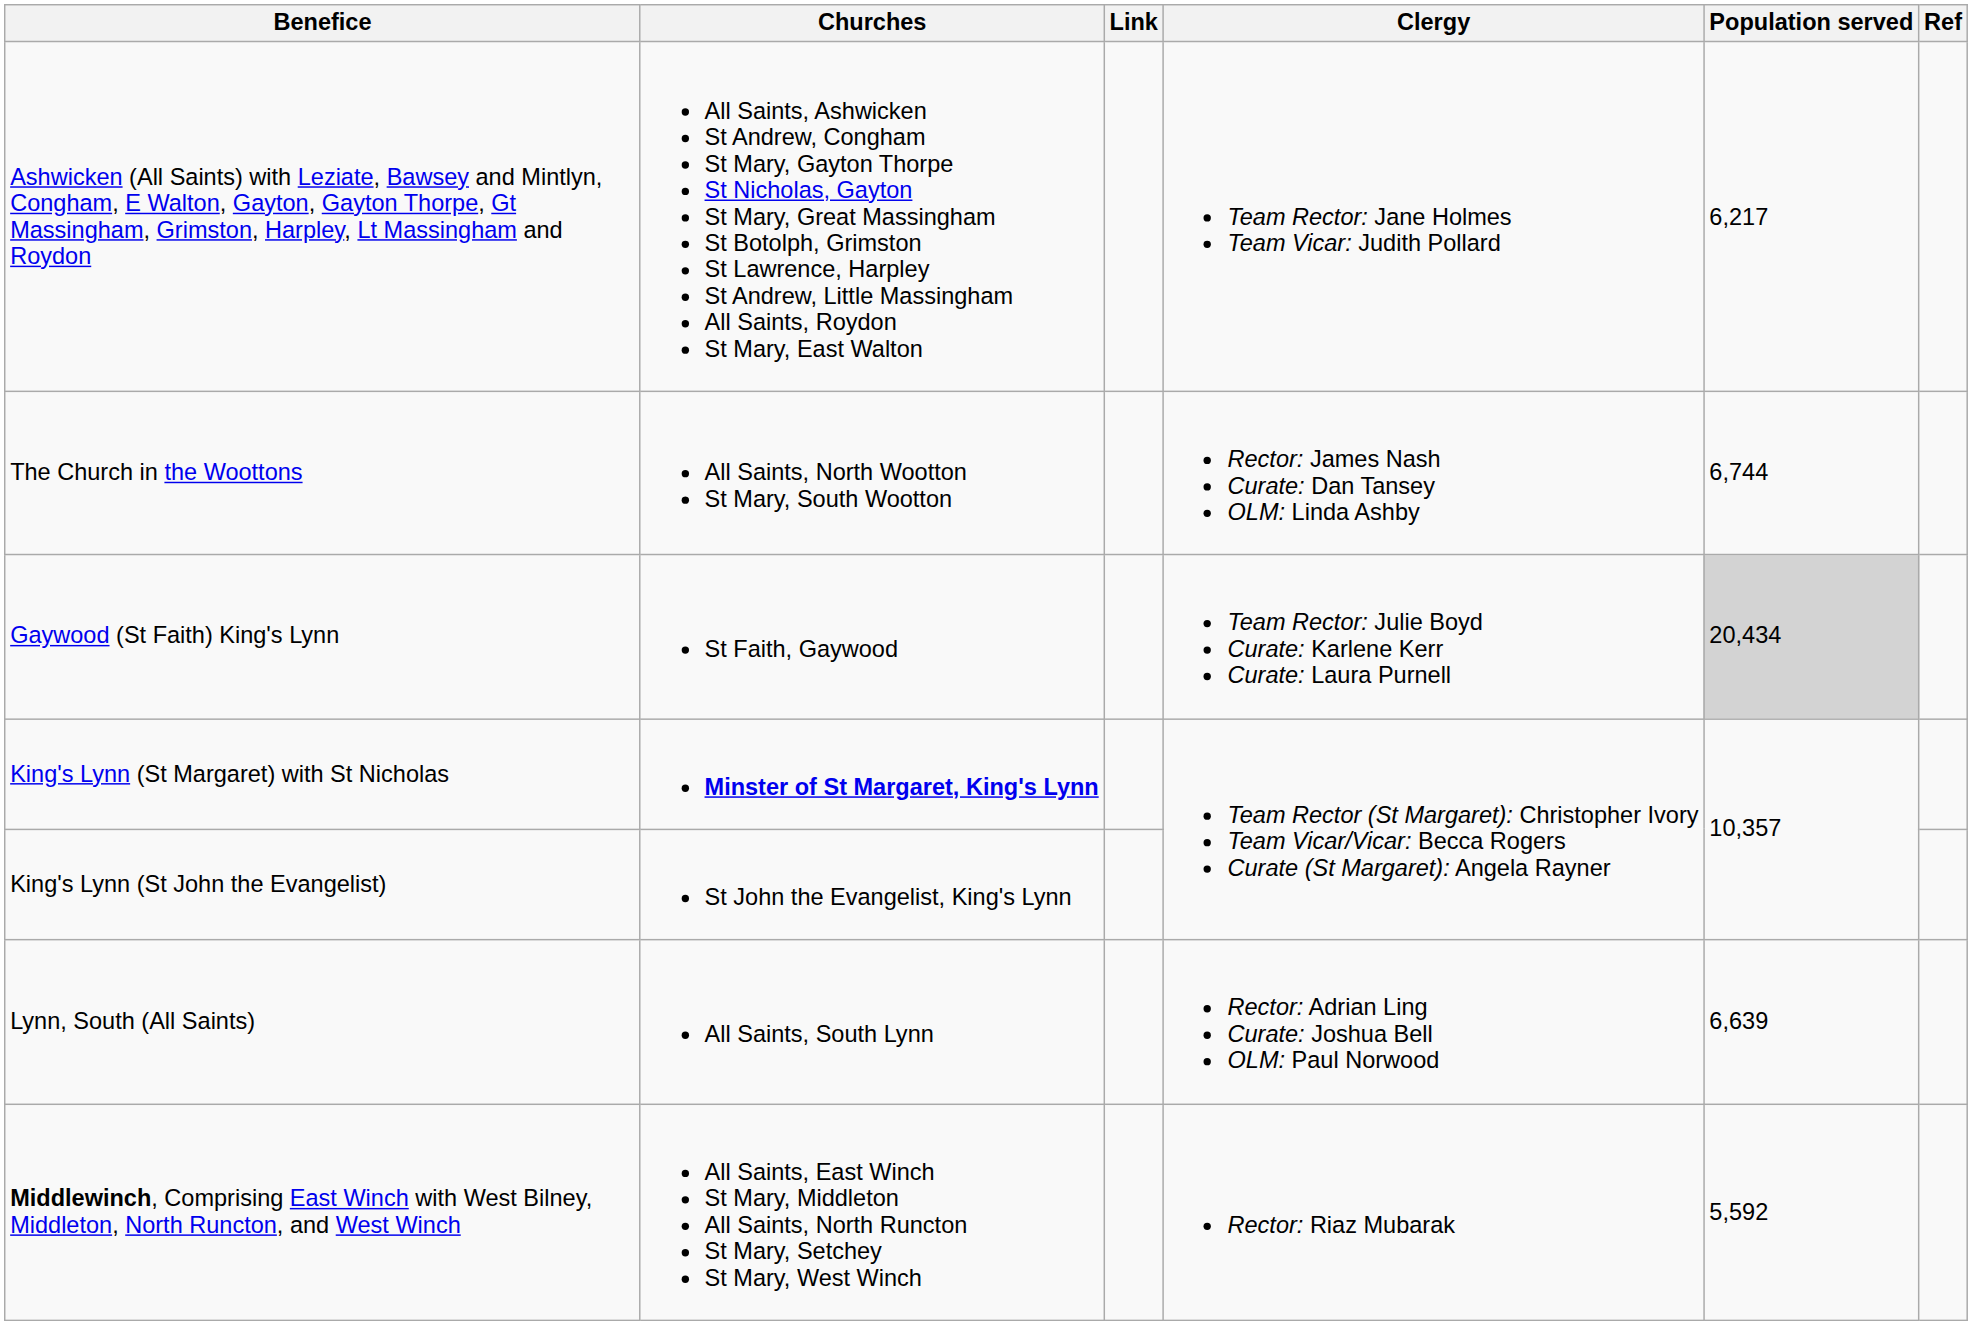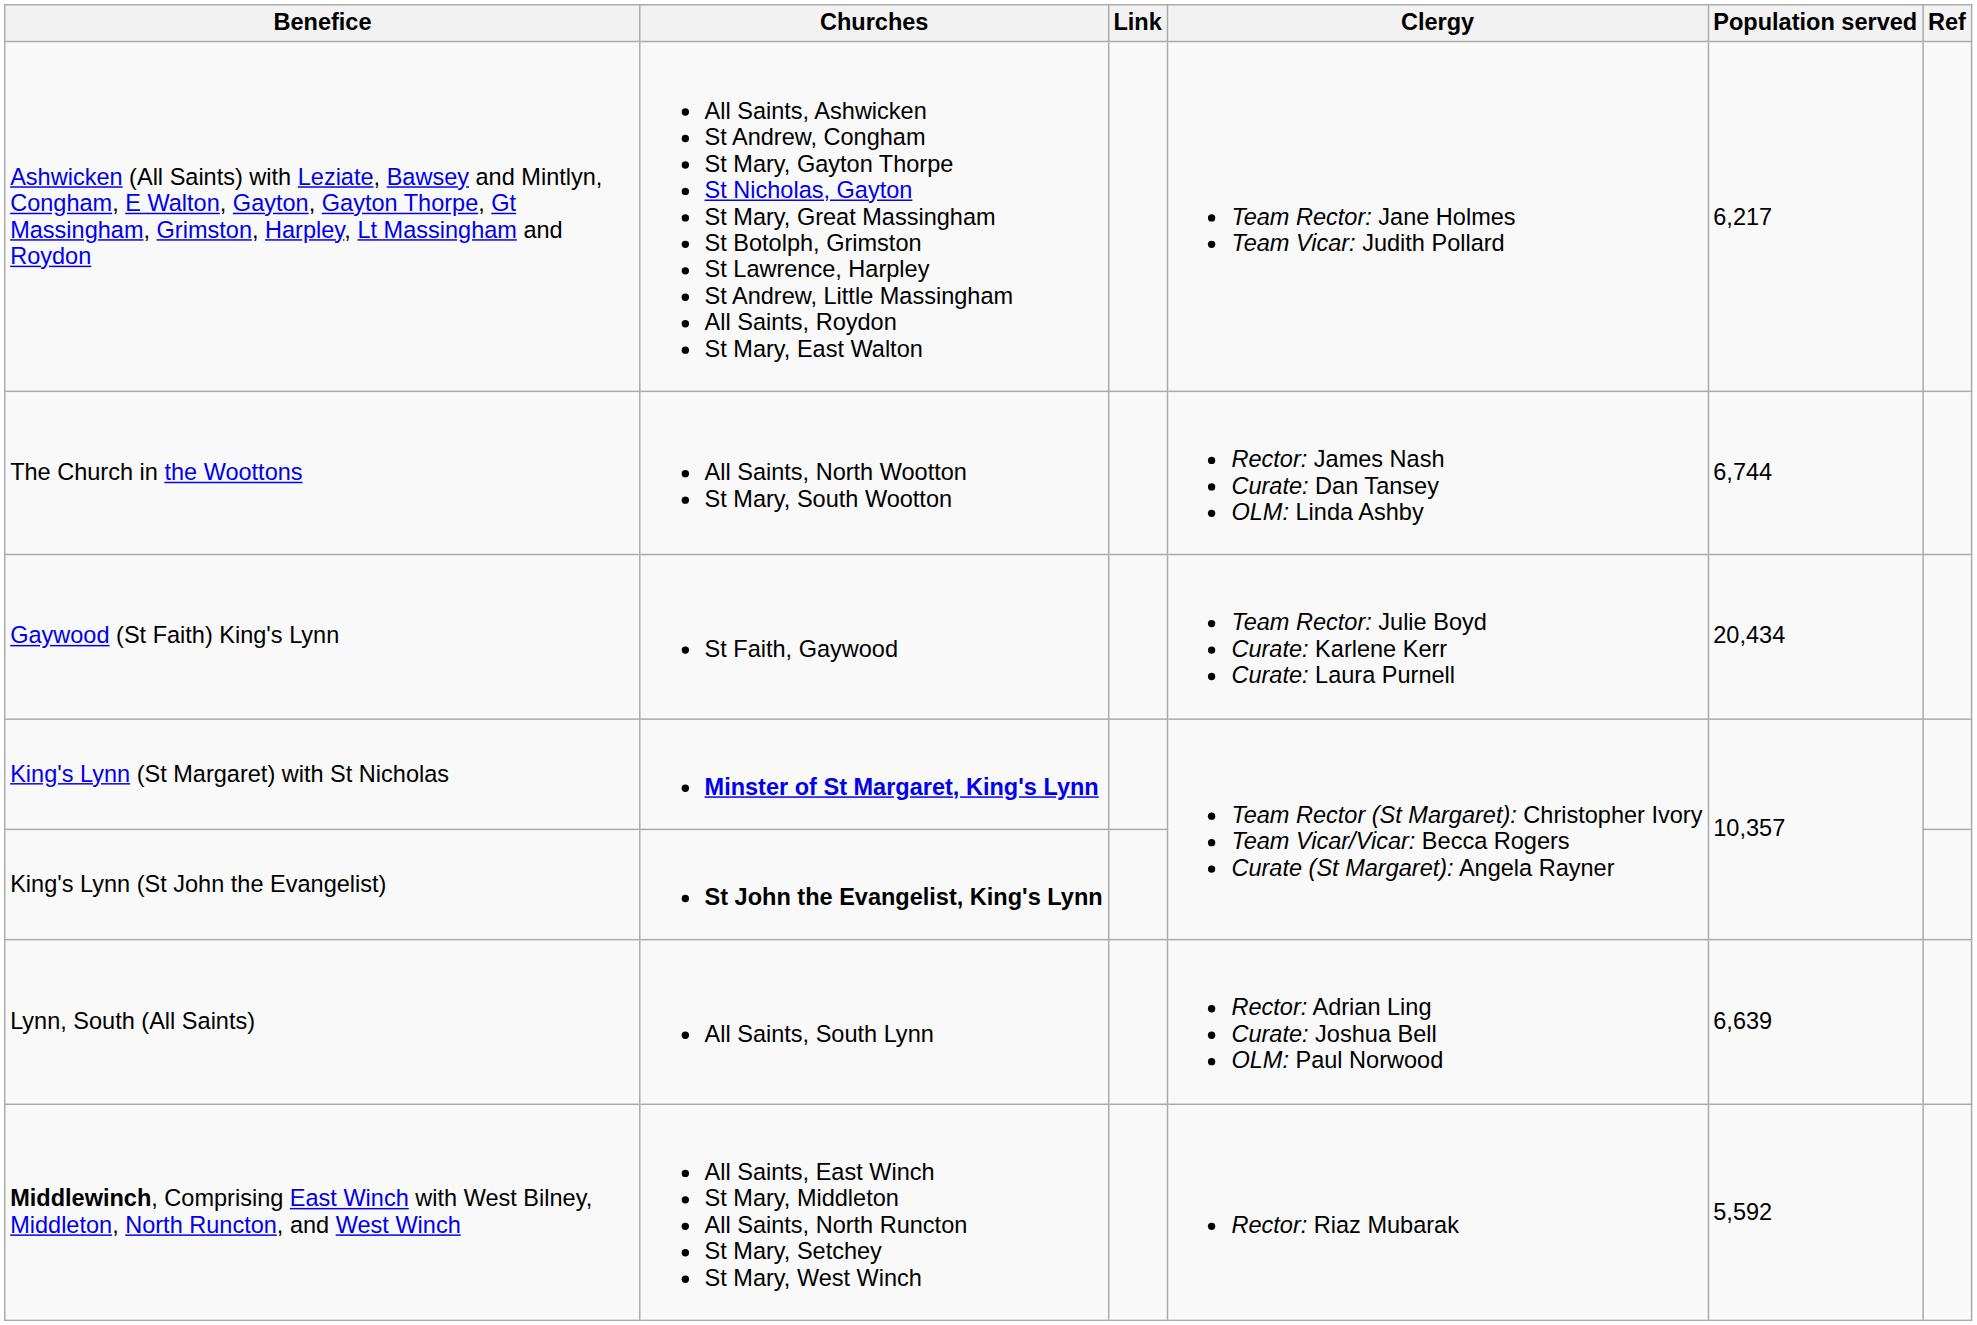Gaywood (St Faith) King's Lynn | Population served: lightgrey background -> no background
King's Lynn (St John the Evangelist) | Churches: normal -> bold
